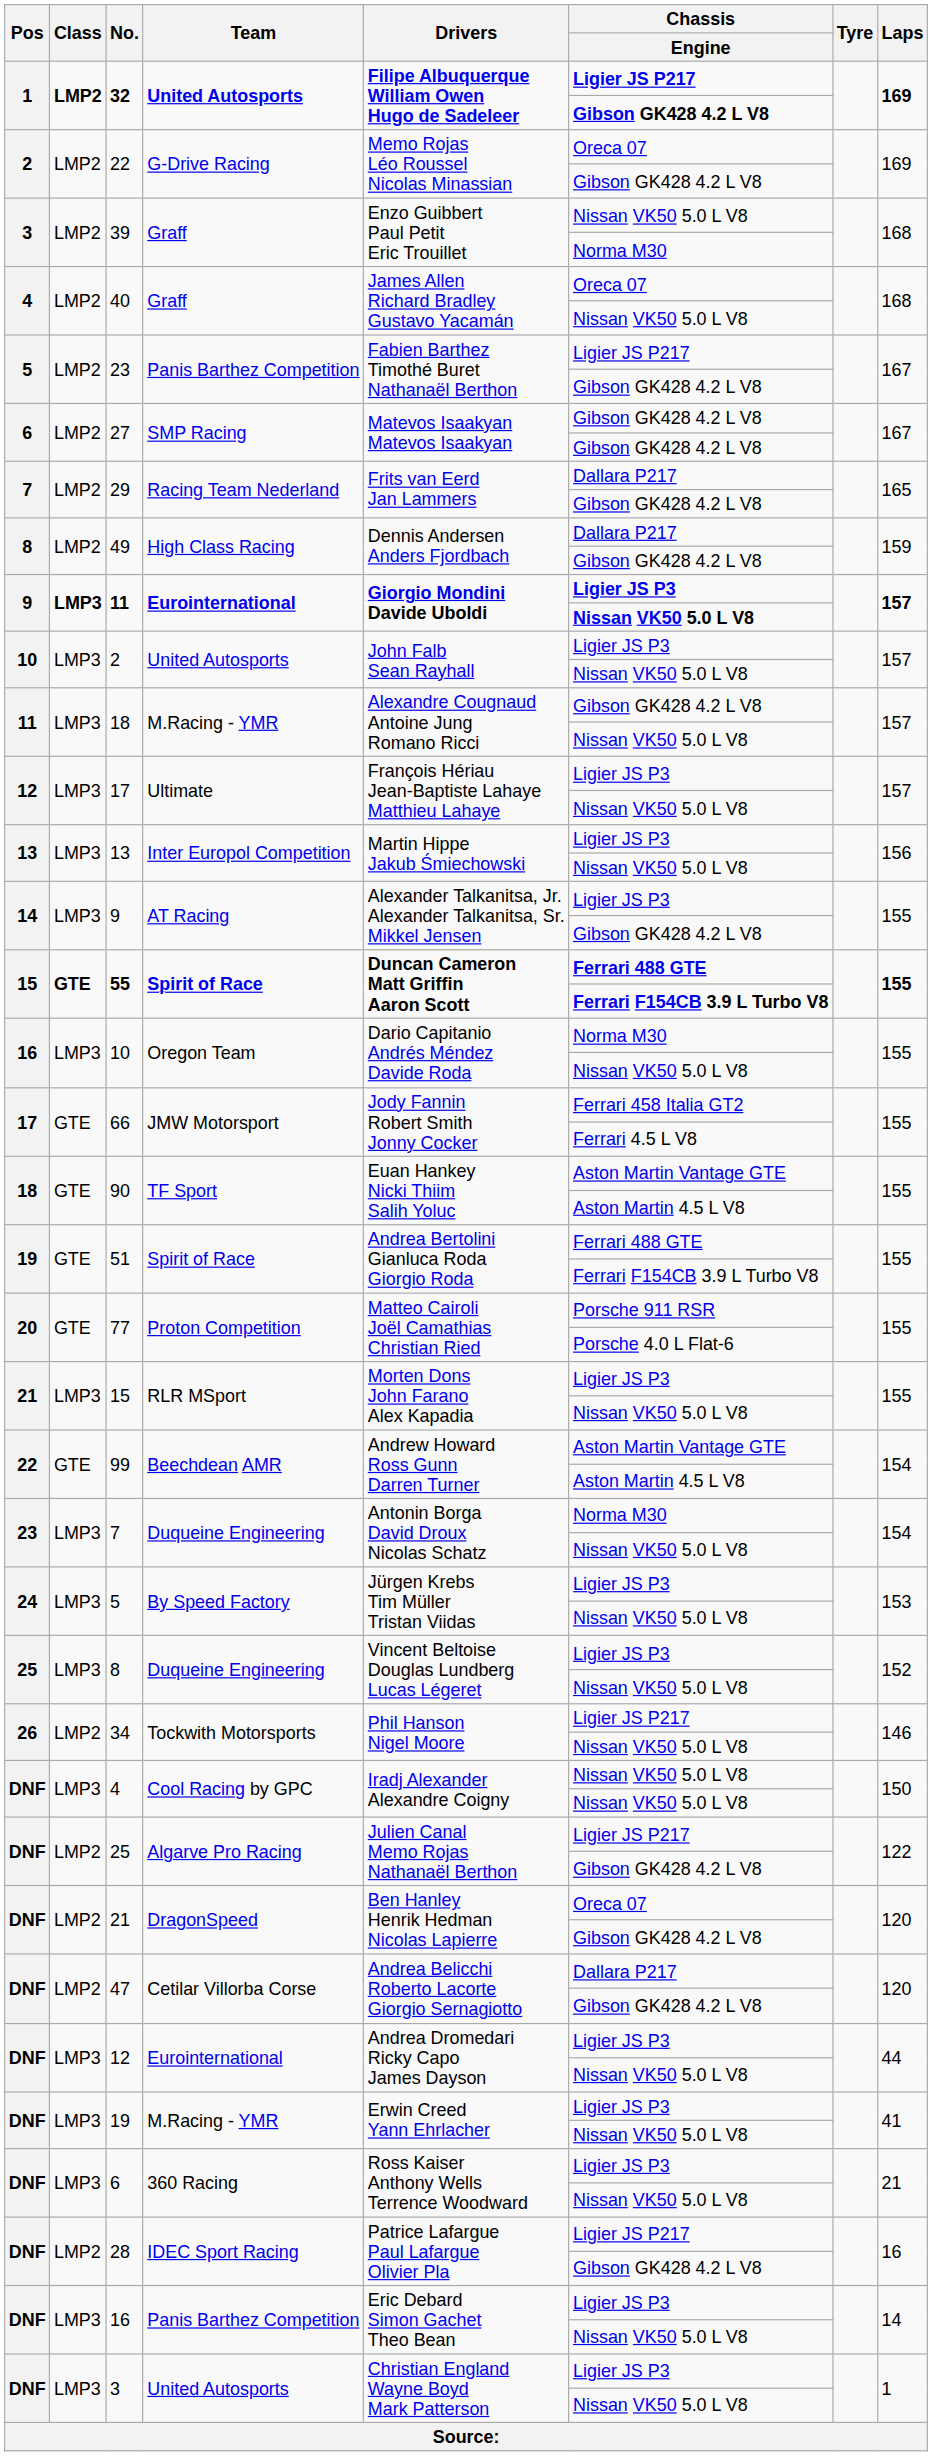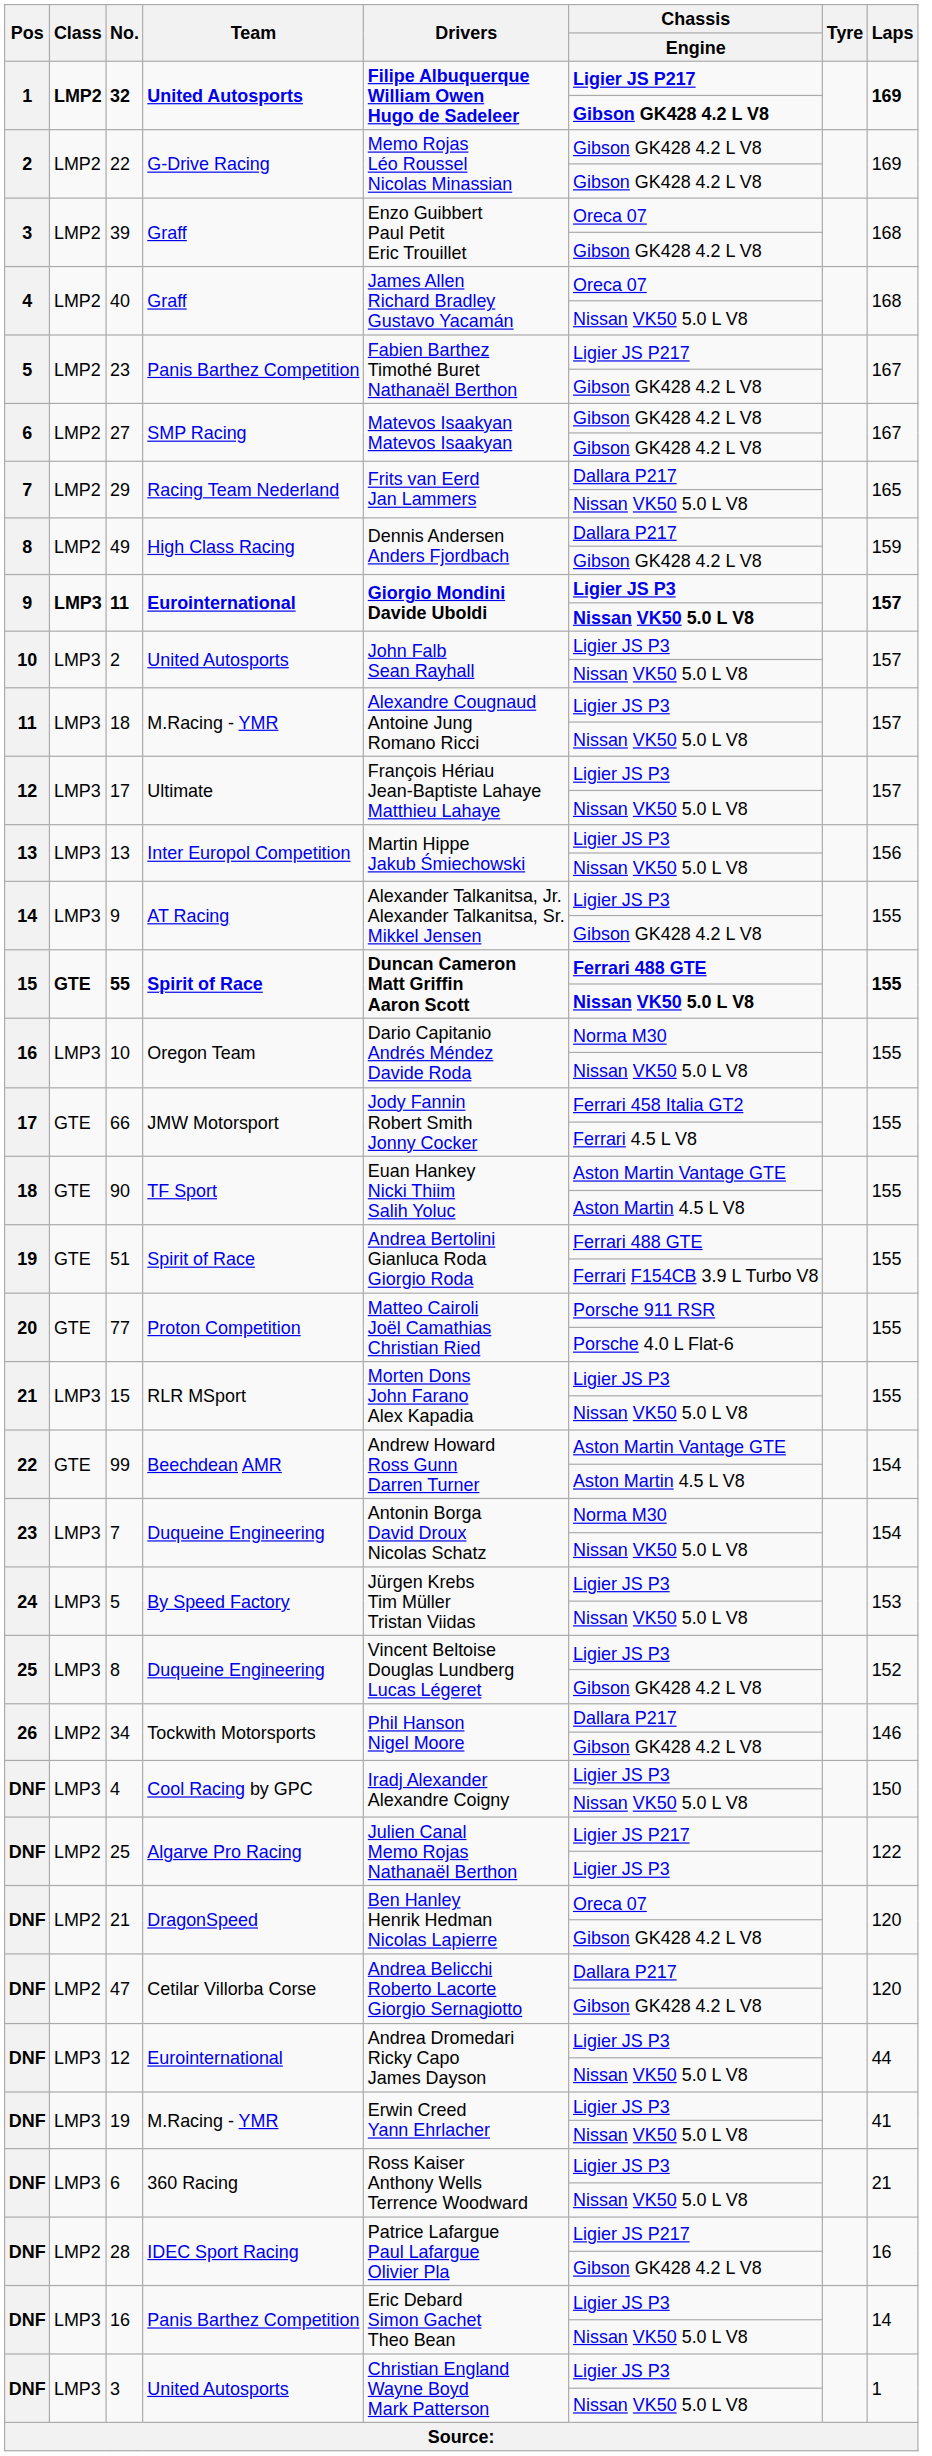row 5 | Chassis / Engine: Oreca 07 -> Gibson GK428 4.2 L V8
row 7 | Chassis / Engine: Nissan VK50 5.0 L V8 -> Oreca 07
row 8 | Chassis / Engine: Norma M30 -> Gibson GK428 4.2 L V8
row 16 | Chassis / Engine: Gibson GK428 4.2 L V8 -> Nissan VK50 5.0 L V8
row 23 | Chassis / Engine: Gibson GK428 4.2 L V8 -> Ligier JS P3
row 32 | Chassis / Engine: Ferrari F154CB 3.9 L Turbo V8 -> Nissan VK50 5.0 L V8
row 52 | Chassis / Engine: Nissan VK50 5.0 L V8 -> Gibson GK428 4.2 L V8
row 53 | Chassis / Engine: Ligier JS P217 -> Dallara P217
row 54 | Chassis / Engine: Nissan VK50 5.0 L V8 -> Gibson GK428 4.2 L V8
row 55 | Chassis / Engine: Nissan VK50 5.0 L V8 -> Ligier JS P3
row 58 | Chassis / Engine: Gibson GK428 4.2 L V8 -> Ligier JS P3
